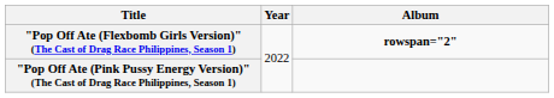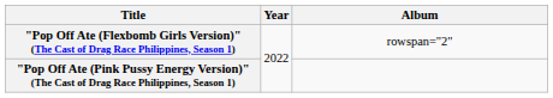row 2 | Album: bold -> normal
